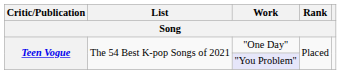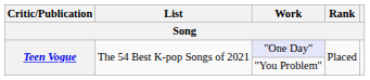"One Day" | Work: no background -> lavender background
"You Problem" | Work: lavender background -> no background
